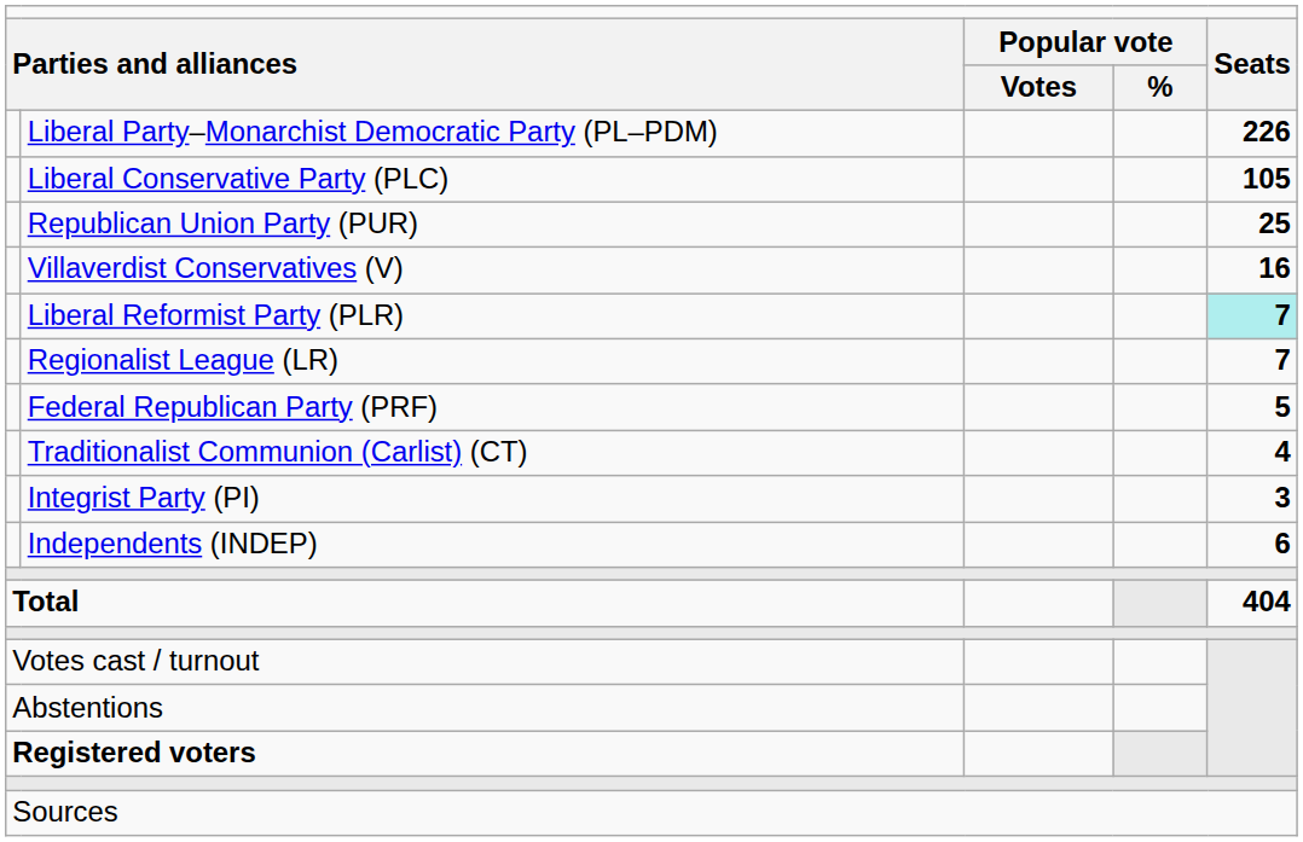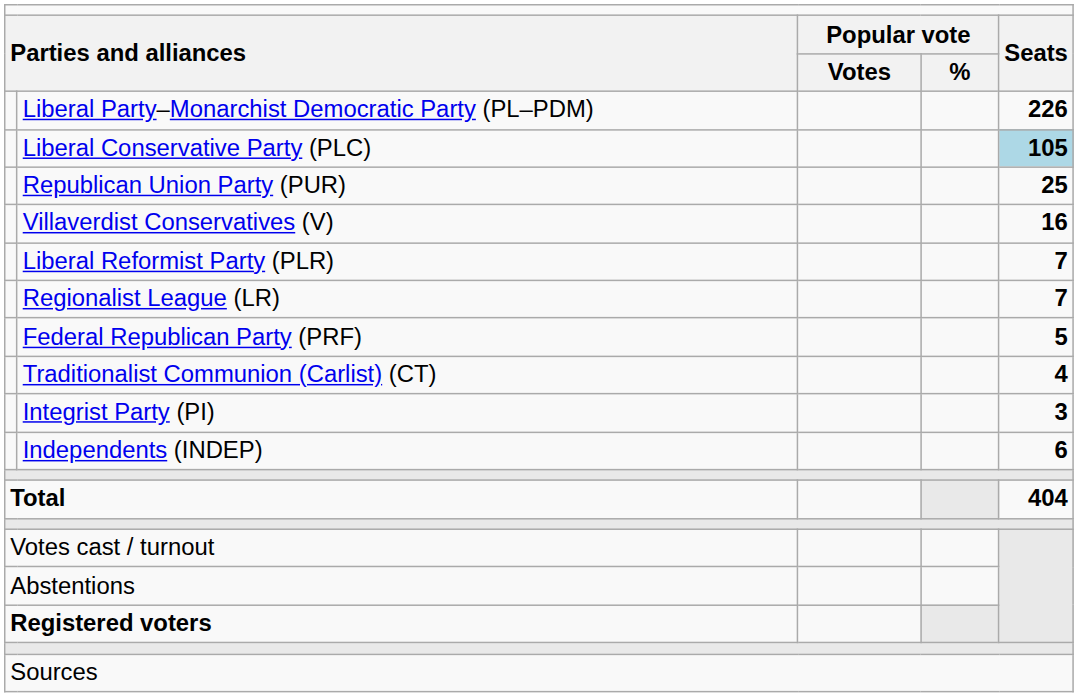Liberal Conservative Party (PLC) | column 5: no background -> lightblue background
Liberal Reformist Party (PLR) | column 5: paleturquoise background -> no background
